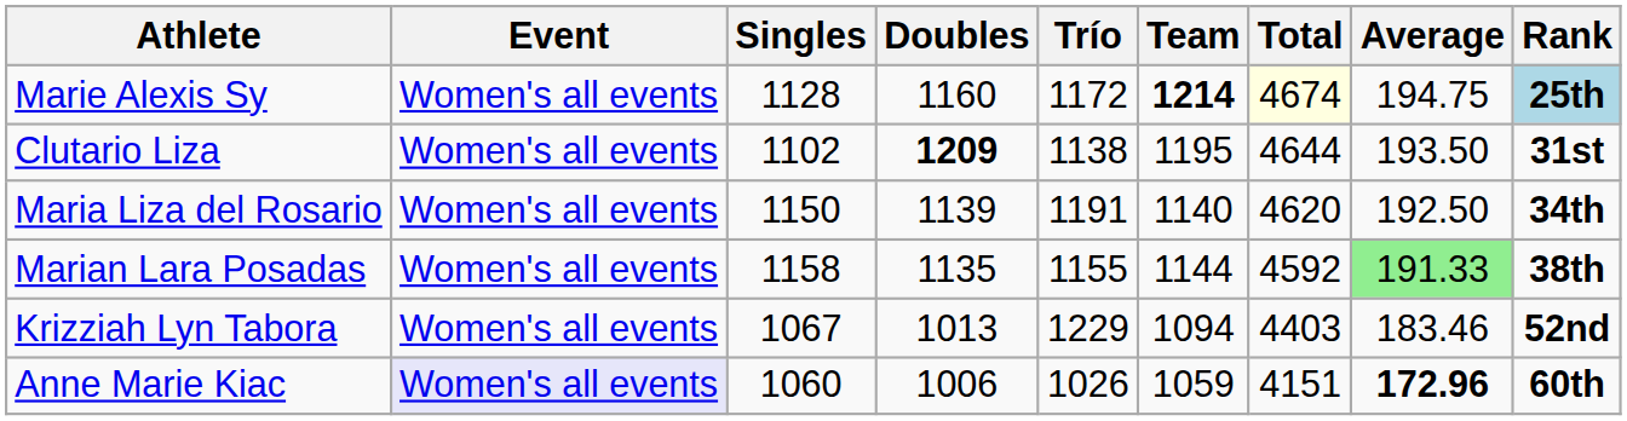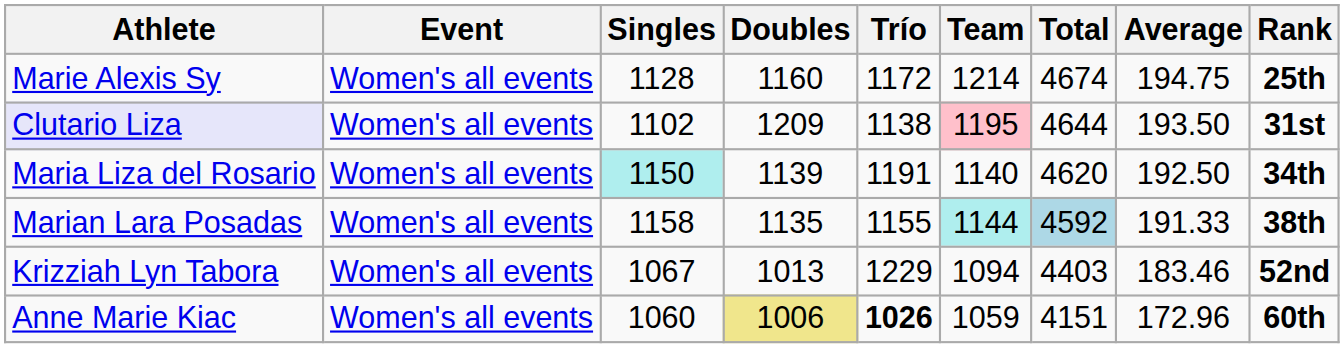row 2 | Team: bold -> normal
row 2 | Total: lightyellow background -> no background
row 2 | Rank: lightblue background -> no background
row 3 | Athlete: no background -> lavender background
row 3 | Doubles: bold -> normal
row 3 | Team: no background -> pink background
row 4 | Singles: no background -> paleturquoise background
row 5 | Team: no background -> paleturquoise background
row 5 | Total: no background -> lightblue background
row 5 | Average: lightgreen background -> no background
row 7 | Event: lavender background -> no background
row 7 | Doubles: no background -> khaki background
row 7 | Trío: normal -> bold
row 7 | Average: bold -> normal
